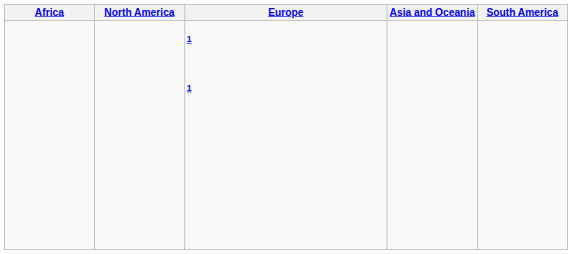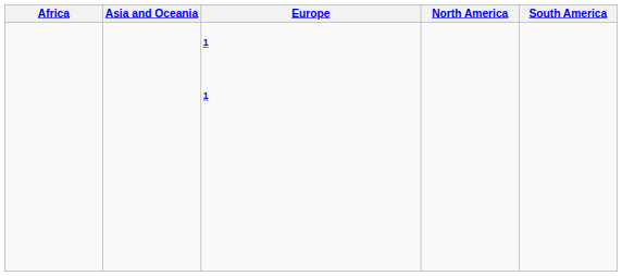columns swapped: Asia and Oceania <-> North America
